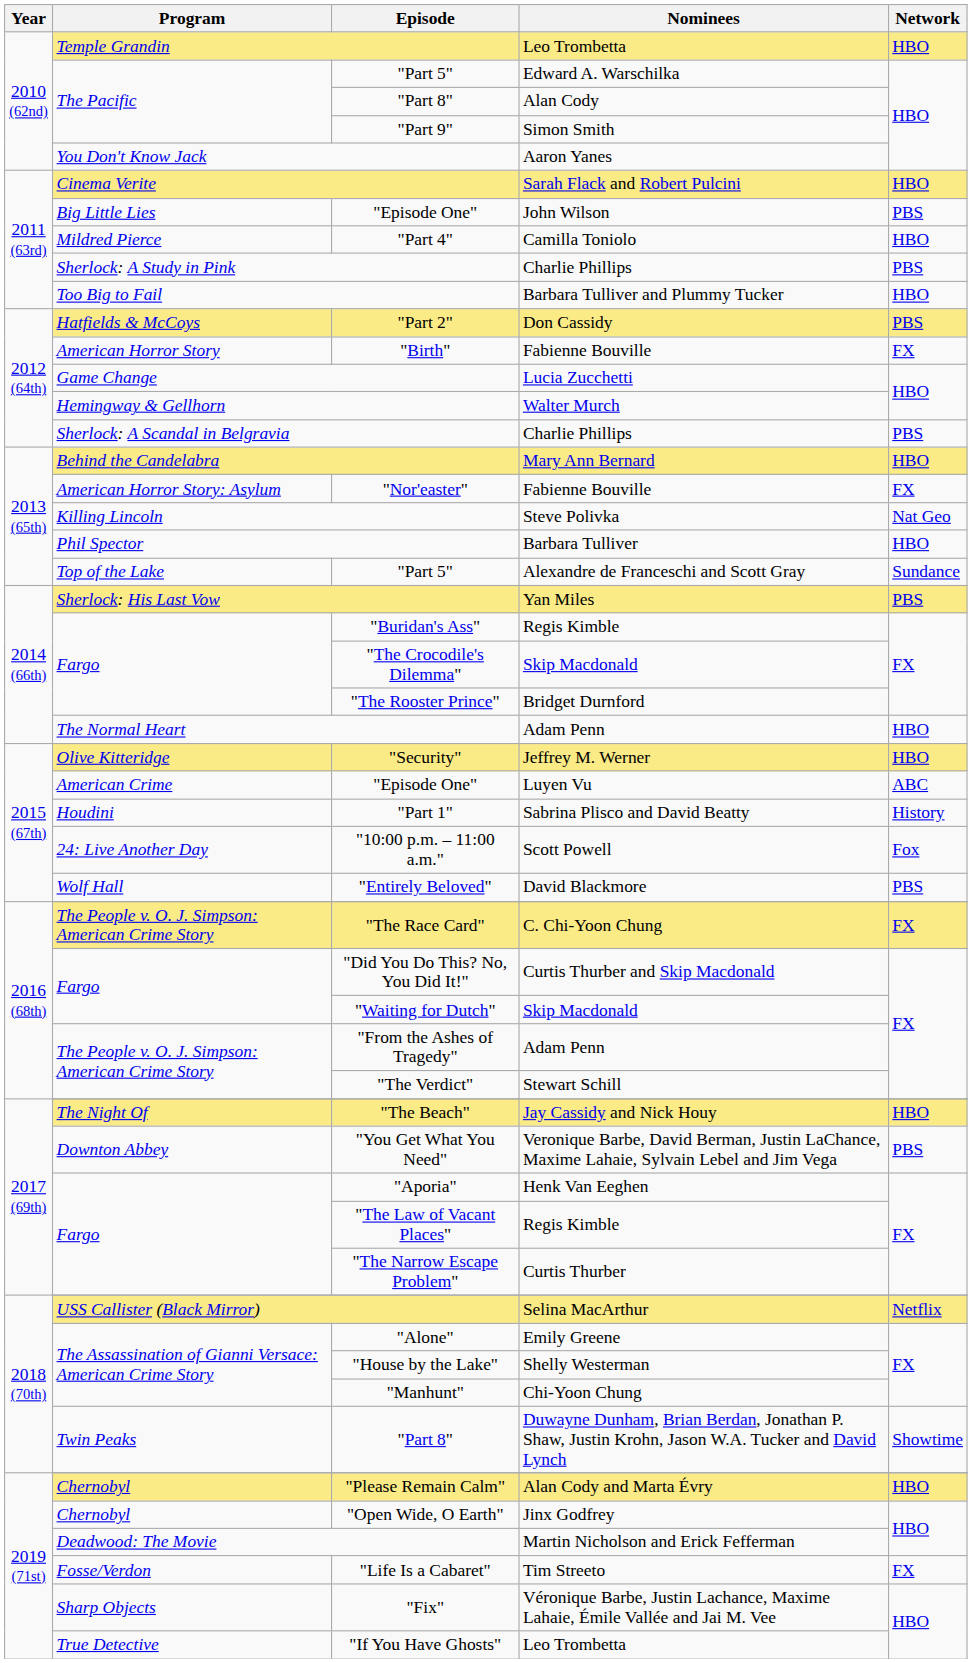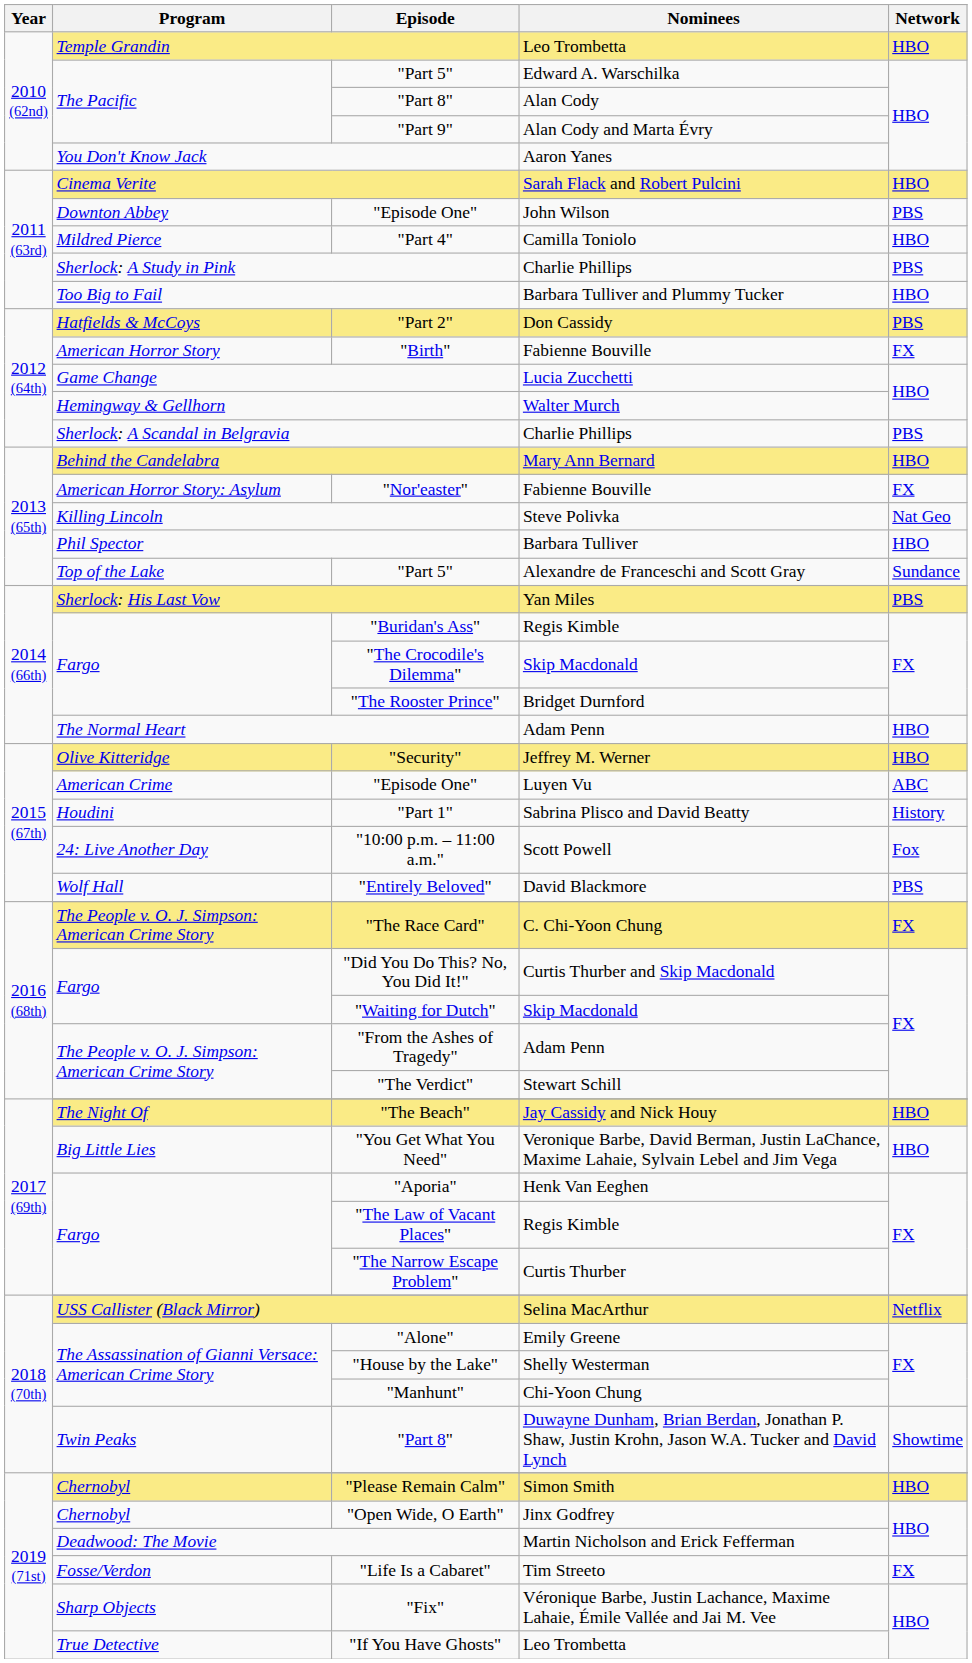"Part 9" | Nominees: Simon Smith -> Alan Cody and Marta Évry
2011 (63rd) / "Episode One" | Program: Big Little Lies -> Downton Abbey
"You Get What You Need" | Program: Downton Abbey -> Big Little Lies
"You Get What You Need" | Network: PBS -> HBO
"Please Remain Calm" | Nominees: Alan Cody and Marta Évry -> Simon Smith
